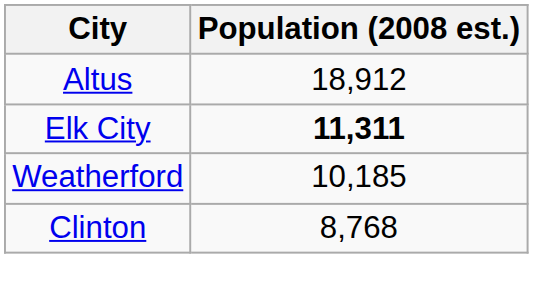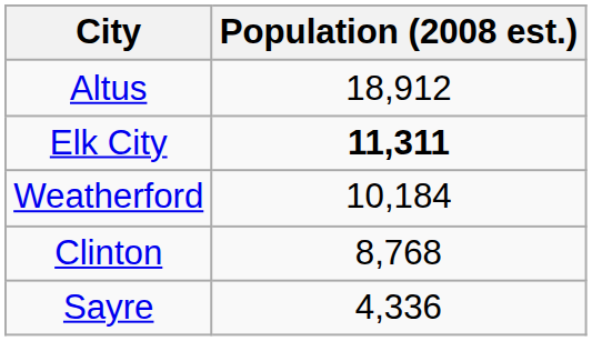Weatherford | Population (2008 est.): 10,185 -> 10,184
+ row: Sayre | 4,336
